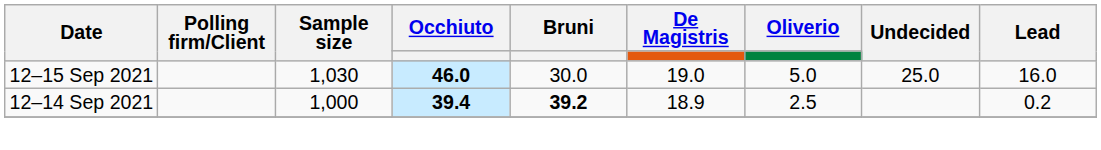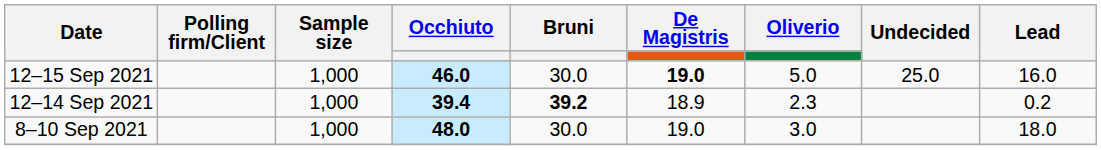12–15 Sep 2021 | Sample size: 1,030 -> 1,000
12–15 Sep 2021 | De Magistris: normal -> bold
12–14 Sep 2021 | Oliverio: 2.5 -> 2.3
+ row: 8–10 Sep 2021 | 1,000 | 48.0 | 30.0 | 19.0 | 3.0 | 18.0
